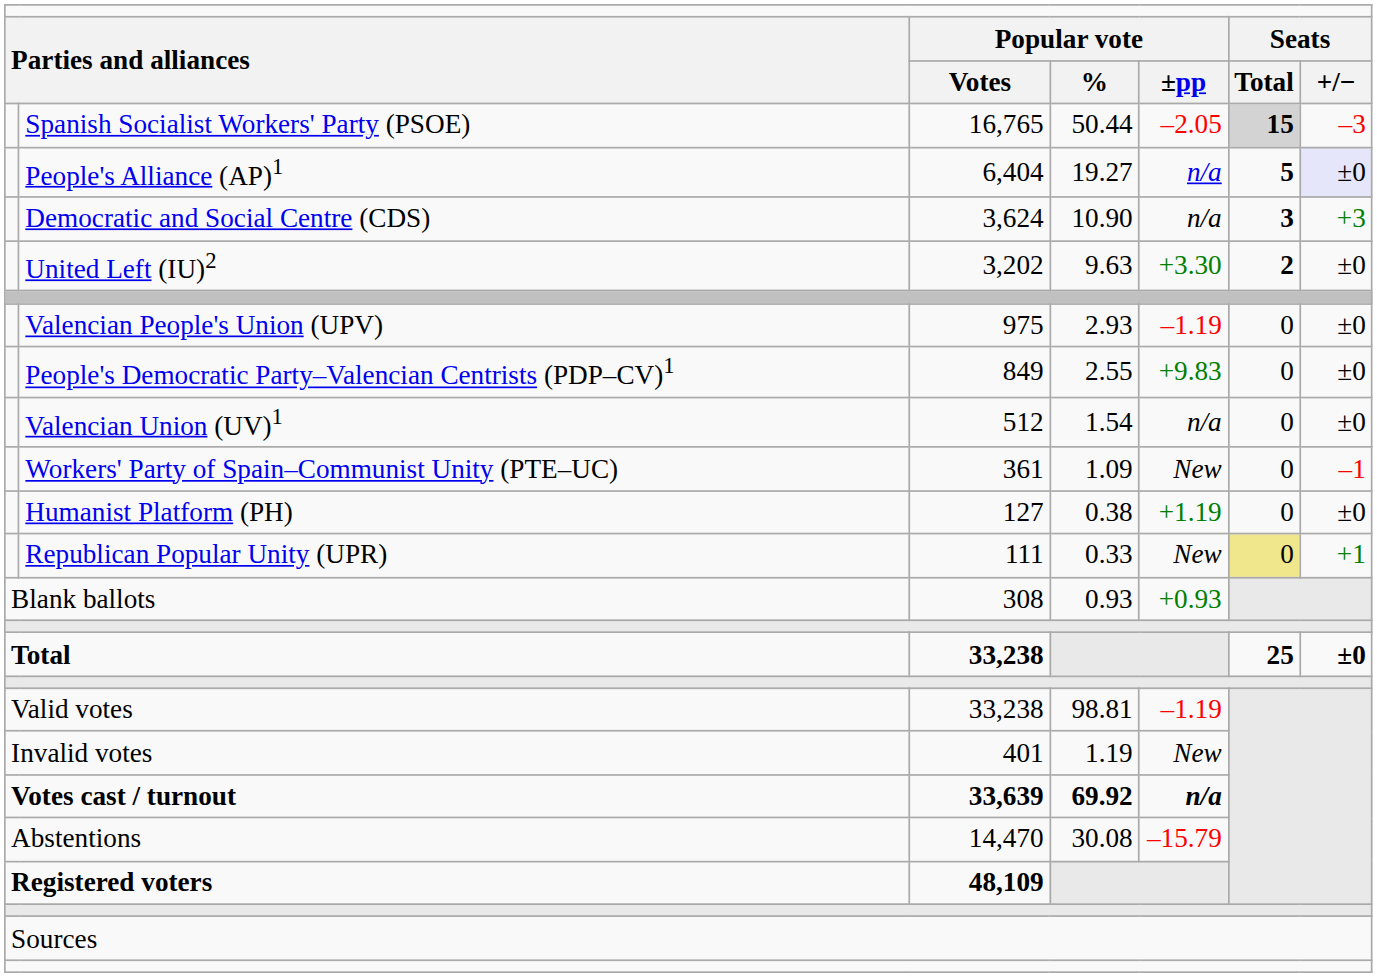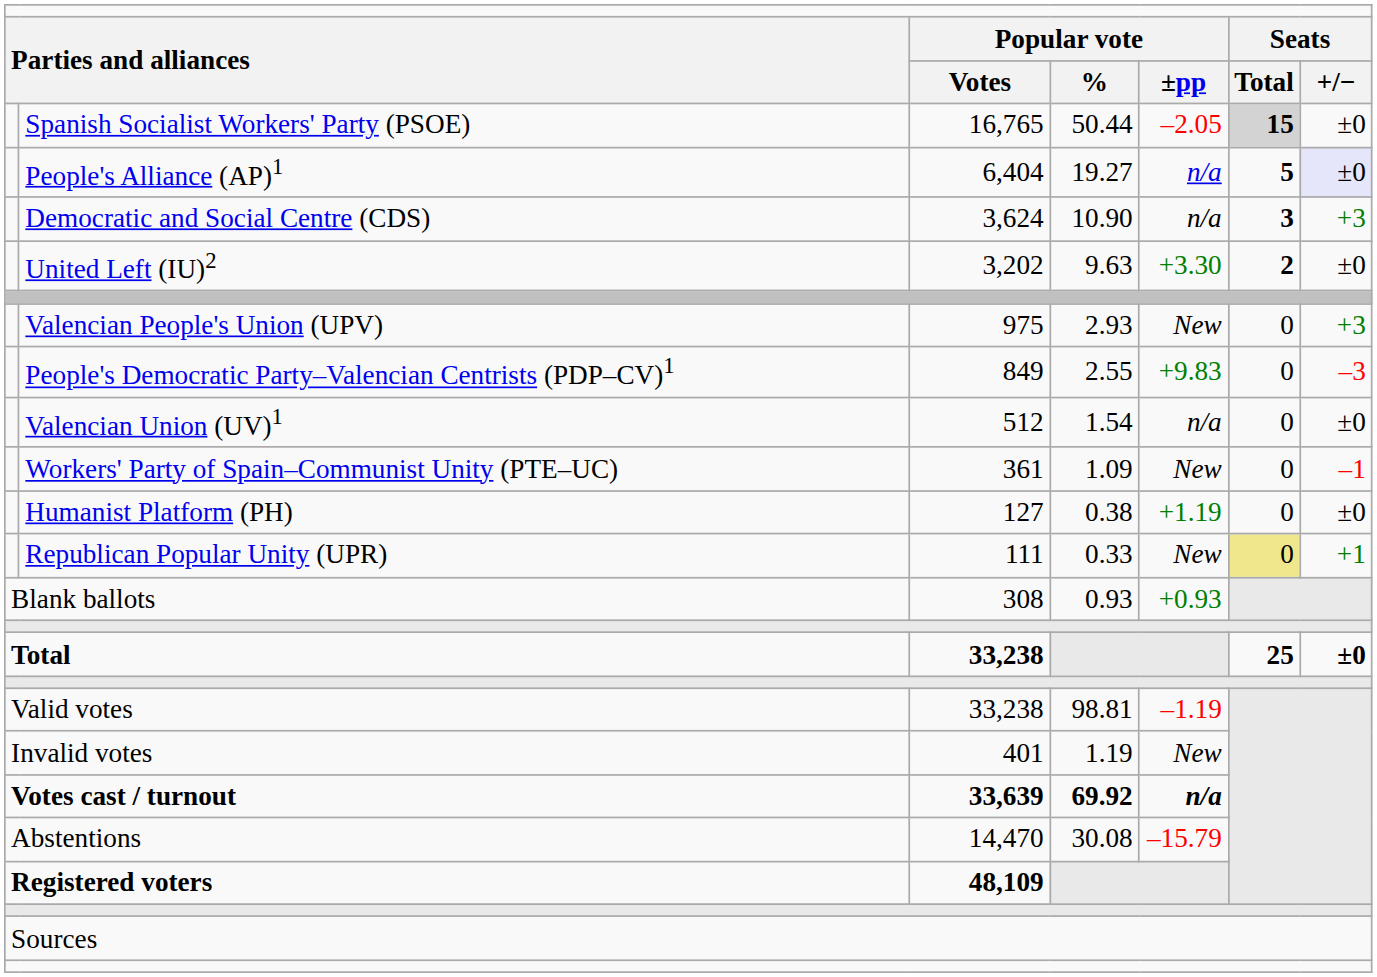Spanish Socialist Workers' Party (PSOE) | column 7: –3 -> ±0
Valencian People's Union (UPV) | column 5: –1.19 -> New
Valencian People's Union (UPV) | column 7: ±0 -> +3
People's Democratic Party–Valencian Centrists (PDP–CV)1 | column 7: ±0 -> –3
